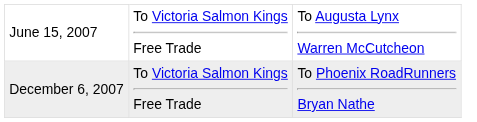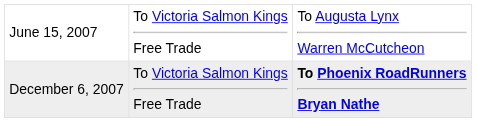December 6, 2007 | column 3: normal -> bold
